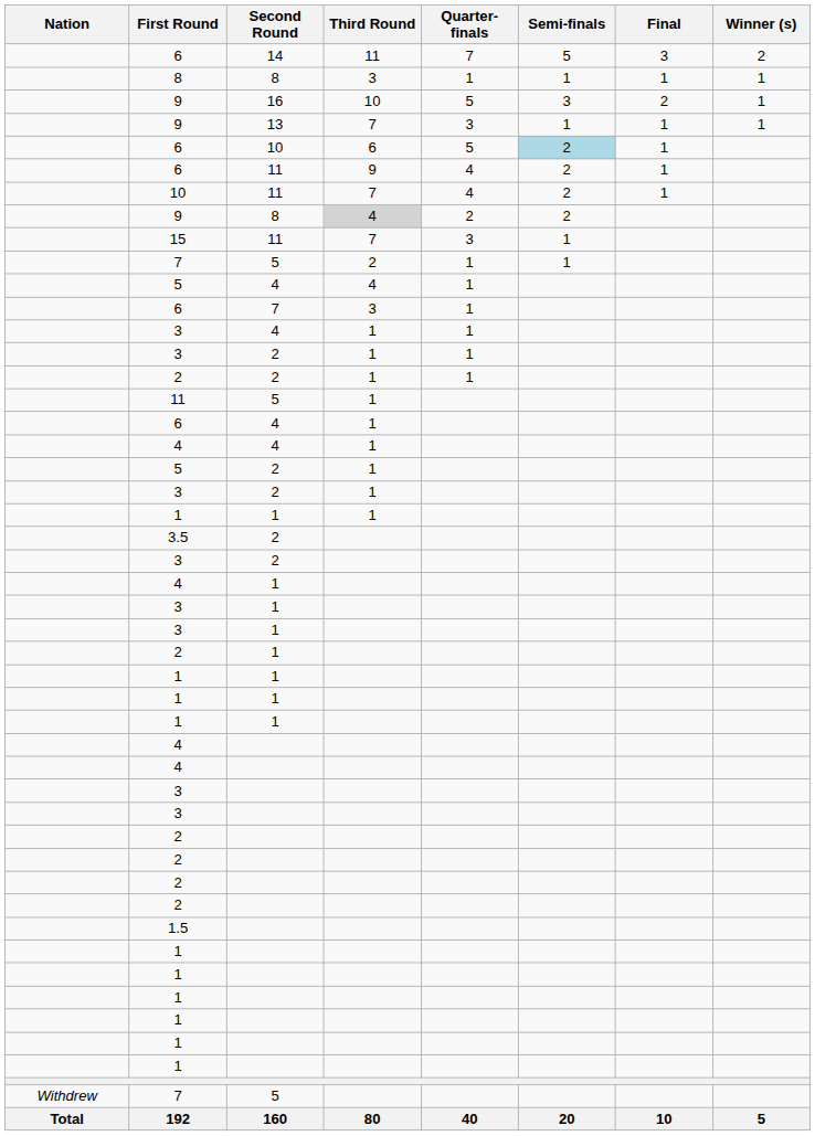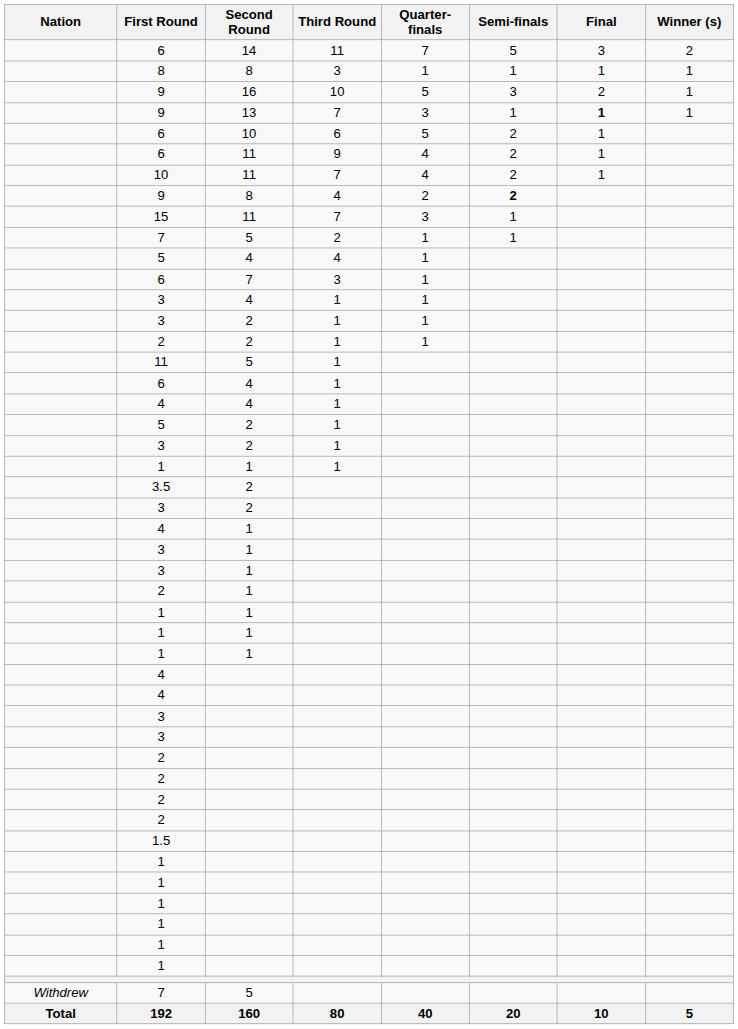9 / 13 | Final: normal -> bold
6 / 10 | Semi-finals: lightblue background -> no background
9 / 8 | Third Round: lightgrey background -> no background
9 / 8 | Semi-finals: normal -> bold
